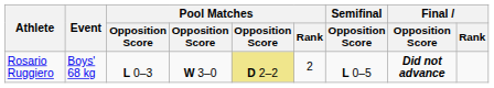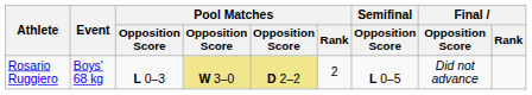Rosario Ruggiero | column 4: no background -> khaki background
Rosario Ruggiero | Final / Opposition Score: bold -> normal
